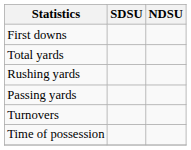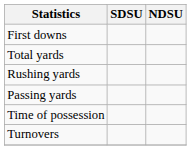rows swapped: Turnovers <-> Time of possession
